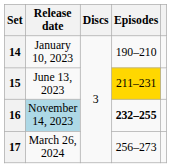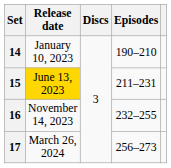15 | Release date: no background -> gold background
15 | Episodes: gold background -> no background
16 | Release date: lightblue background -> no background
16 | Episodes: bold -> normal
